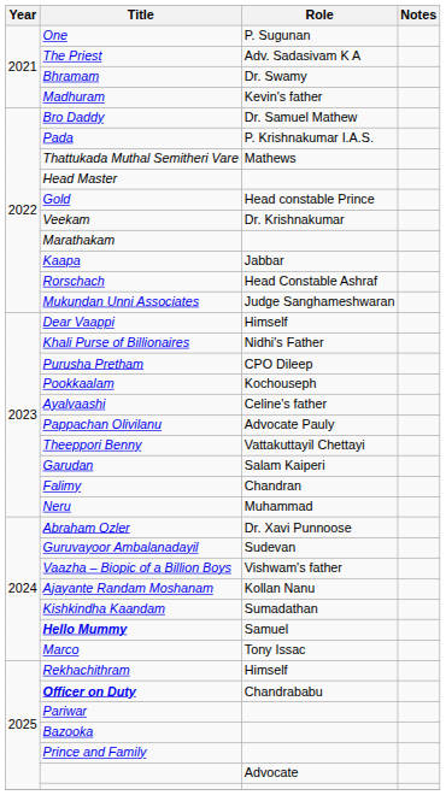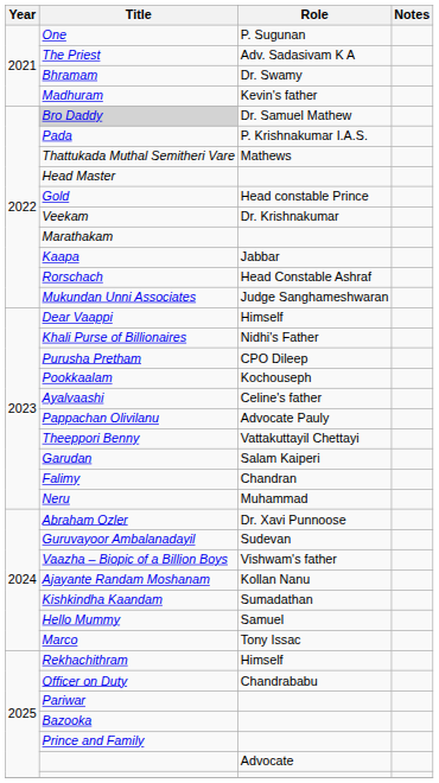Bro Daddy | Title: no background -> lightgrey background
Hello Mummy | Title: bold -> normal
Officer on Duty | Title: bold -> normal
